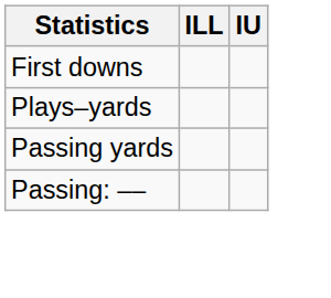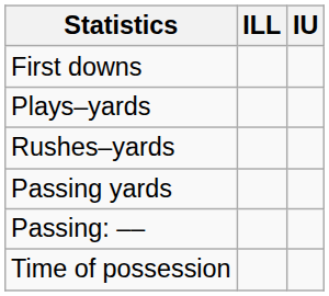+ row: Rushes–yards
+ row: Time of possession
